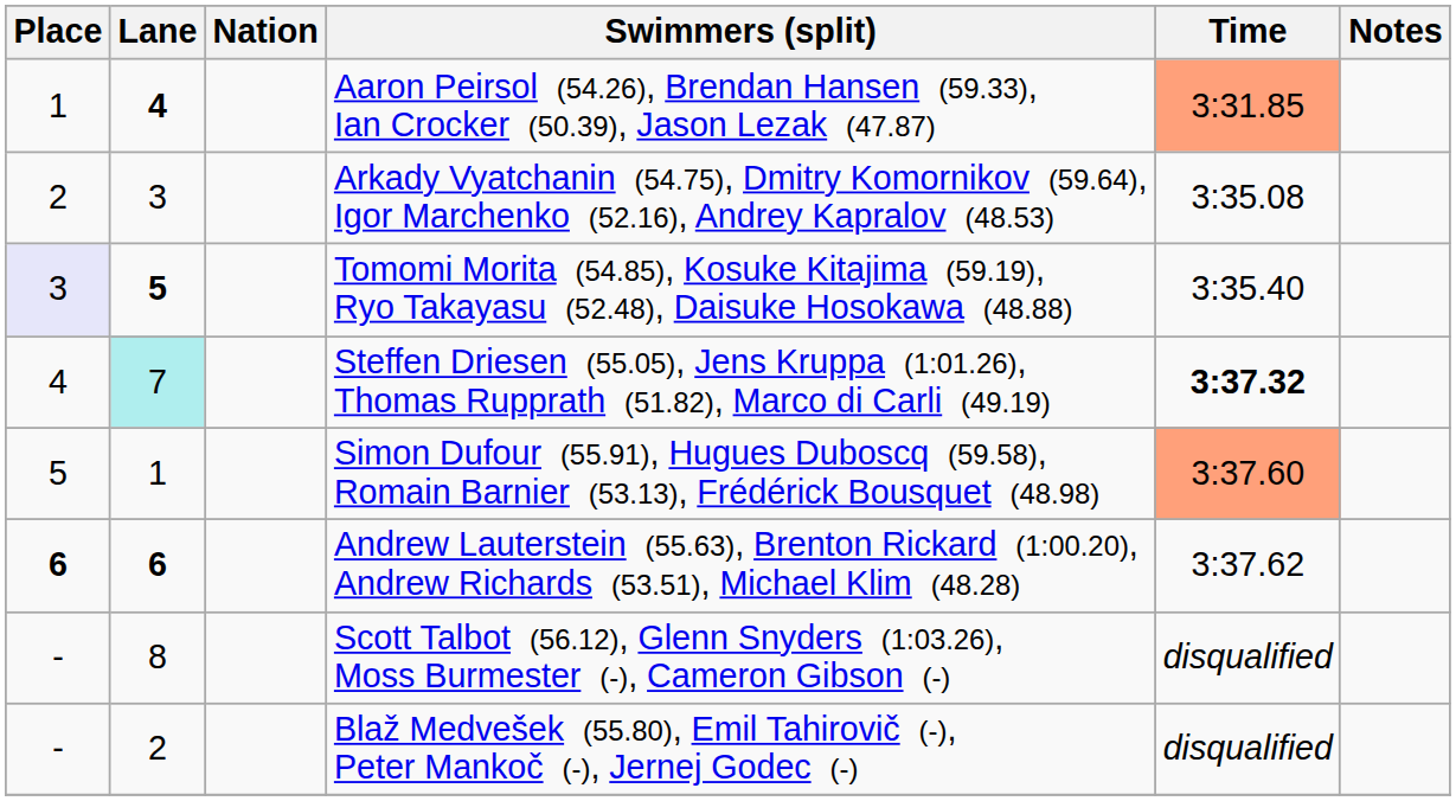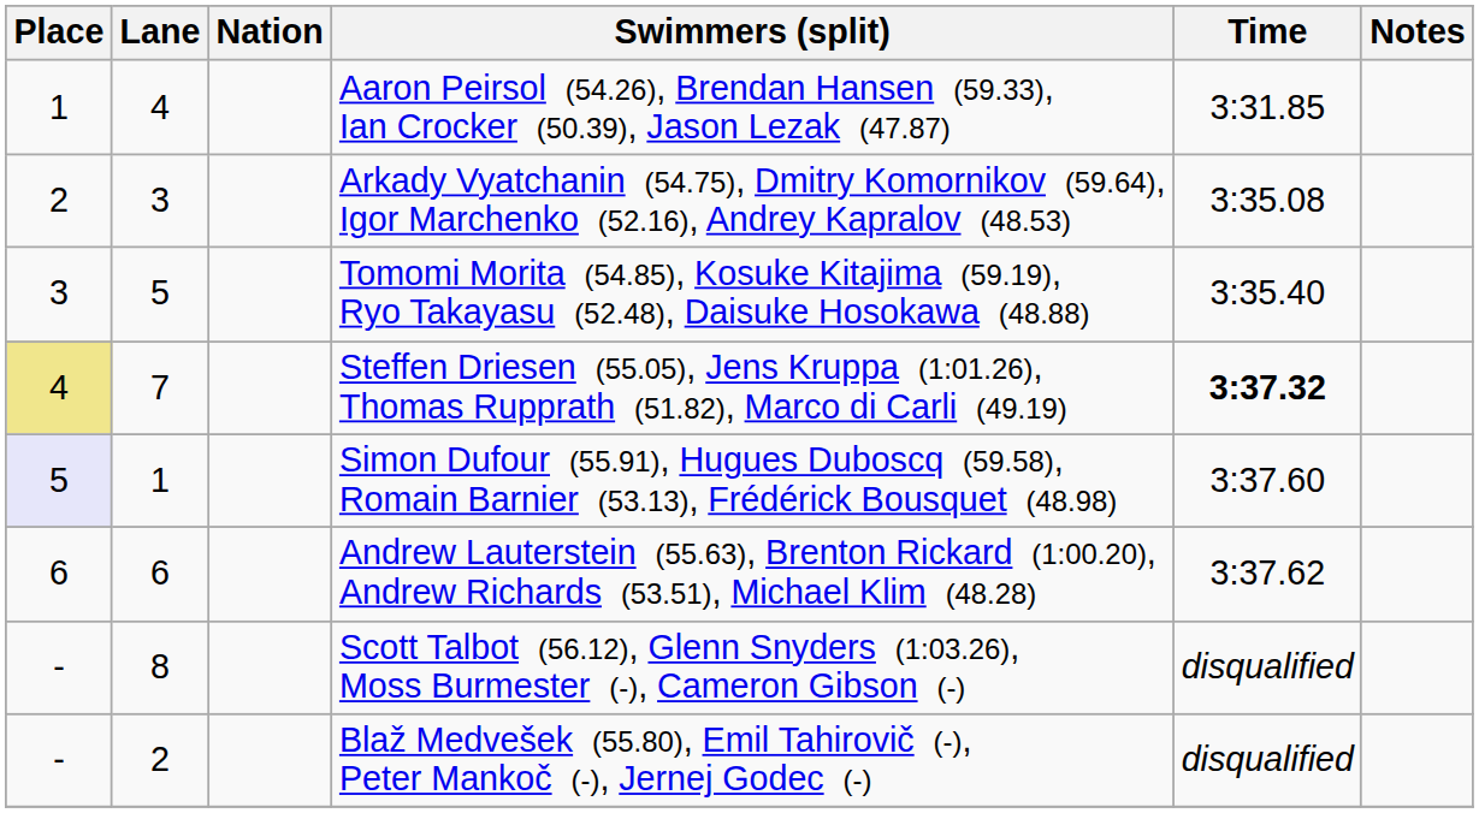row 2 | Lane: bold -> normal
row 2 | Time: lightsalmon background -> no background
row 4 | Place: lavender background -> no background
row 4 | Lane: bold -> normal
row 5 | Place: no background -> khaki background
row 5 | Lane: paleturquoise background -> no background
row 6 | Place: no background -> lavender background
row 6 | Time: lightsalmon background -> no background
row 7 | Place: bold -> normal
row 7 | Lane: bold -> normal
